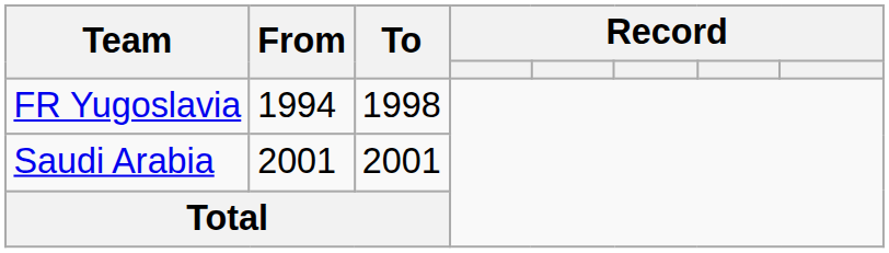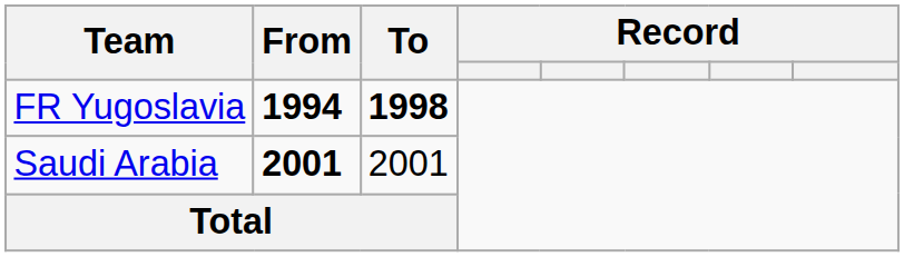FR Yugoslavia | From: normal -> bold
FR Yugoslavia | To: normal -> bold
Saudi Arabia | From: normal -> bold
